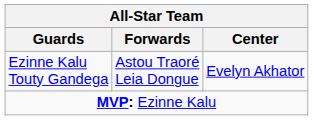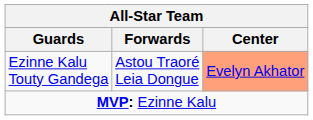Ezinne Kalu Touty Gandega | Center: no background -> lightsalmon background
